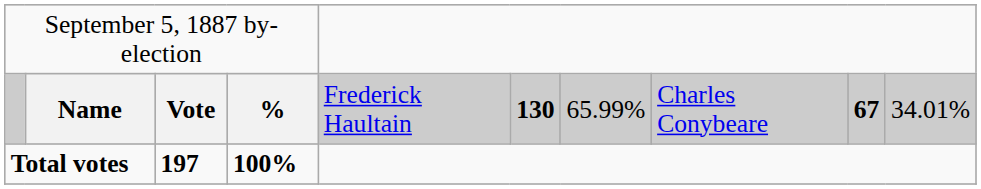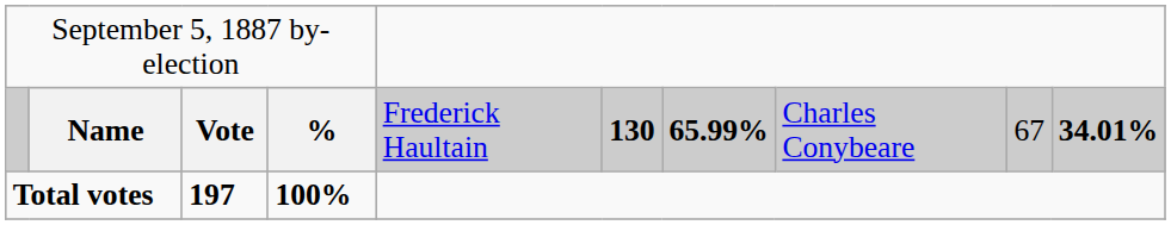row 2 | column 7: normal -> bold
row 2 | column 9: bold -> normal
row 2 | column 10: normal -> bold
